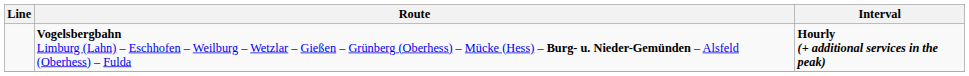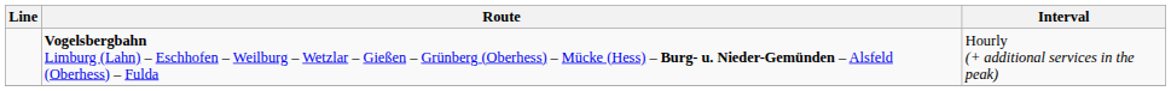row 2 | Interval: bold -> normal
